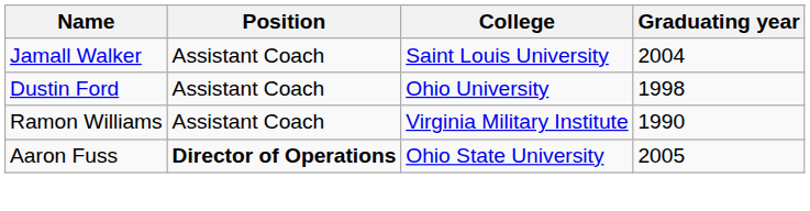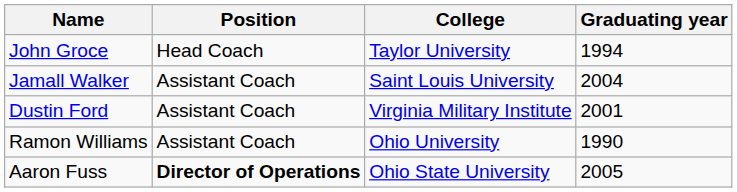+ row: John Groce | Head Coach | Taylor University | 1994
Dustin Ford | College: Ohio University -> Virginia Military Institute
Dustin Ford | Graduating year: 1998 -> 2001
Ramon Williams | College: Virginia Military Institute -> Ohio University
